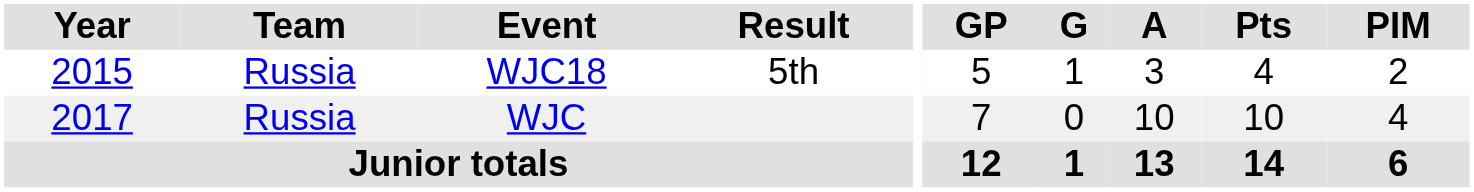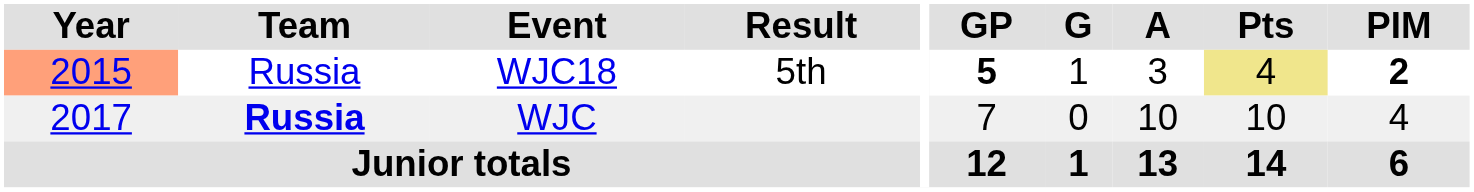WJC18 | Year: no background -> lightsalmon background
WJC18 | GP: normal -> bold
WJC18 | Pts: no background -> khaki background
WJC18 | PIM: normal -> bold
WJC | Team: normal -> bold
